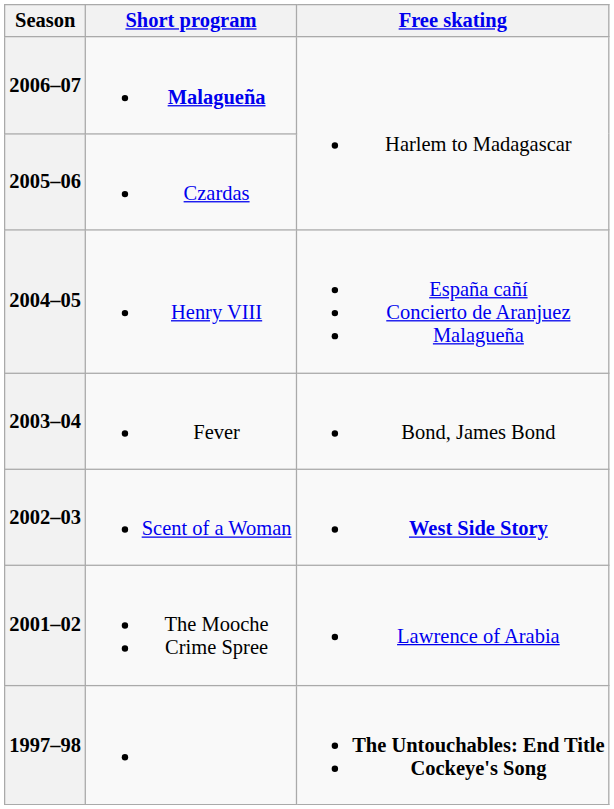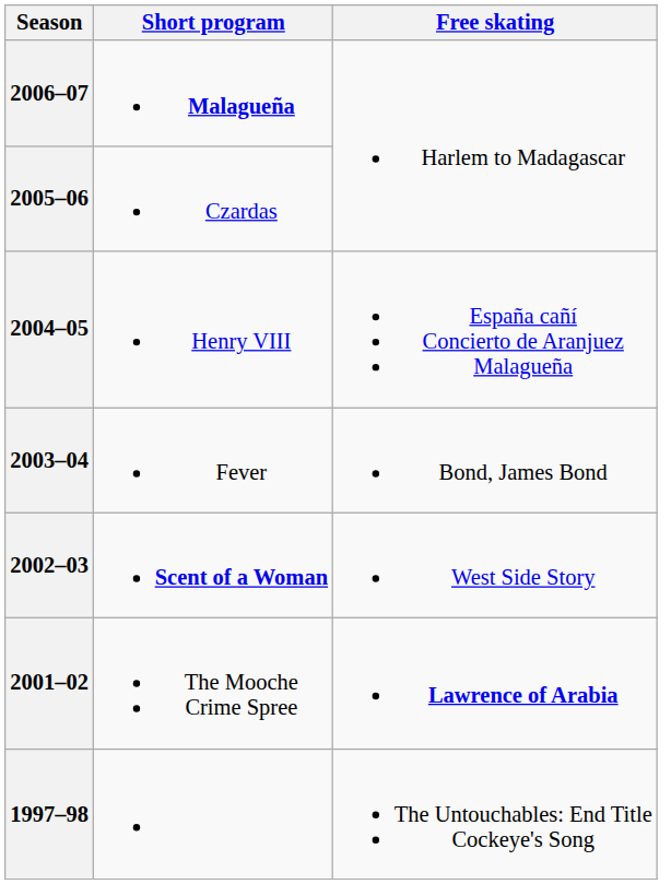2002–03 | Short program: normal -> bold
2002–03 | Free skating: bold -> normal
2001–02 | Free skating: normal -> bold
1997–98 | Free skating: bold -> normal
